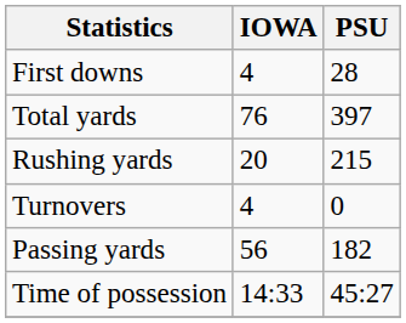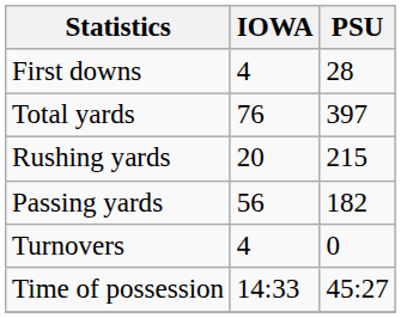rows swapped: Passing yards <-> Turnovers
